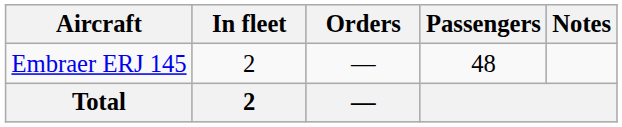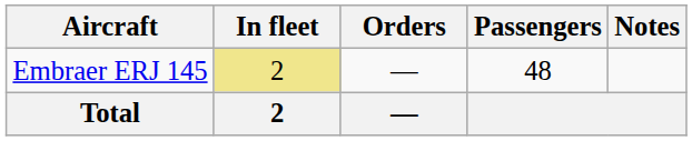Embraer ERJ 145 | In fleet: no background -> khaki background
